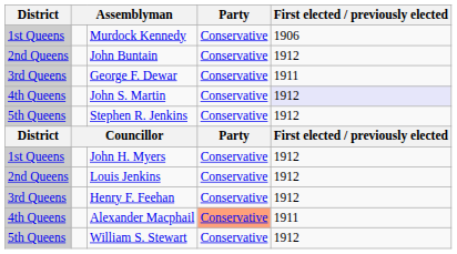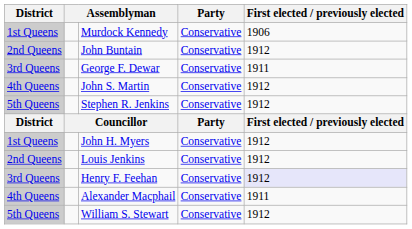John S. Martin | First elected / previously elected: lavender background -> no background
Henry F. Feehan | First elected / previously elected: no background -> lavender background
Alexander Macphail | Party: lightsalmon background -> no background
